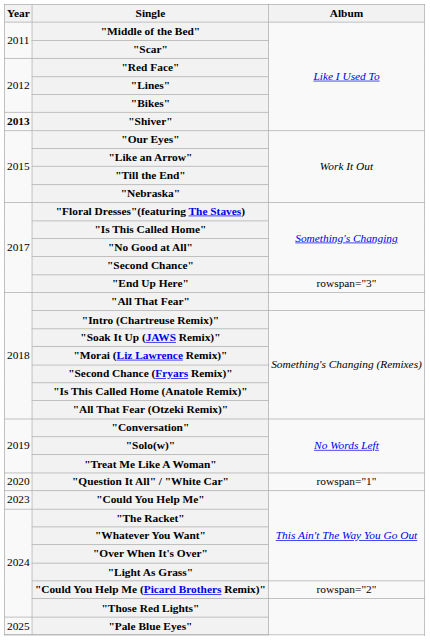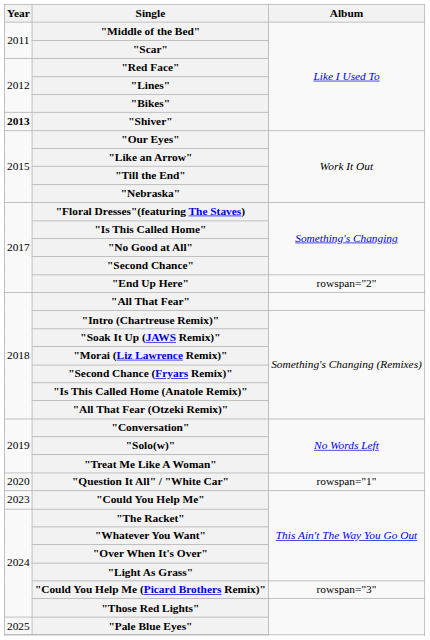"End Up Here" | Album: rowspan="3" -> rowspan="2"
"Could You Help Me (Picard Brothers Remix)" | Album: rowspan="2" -> rowspan="3"
